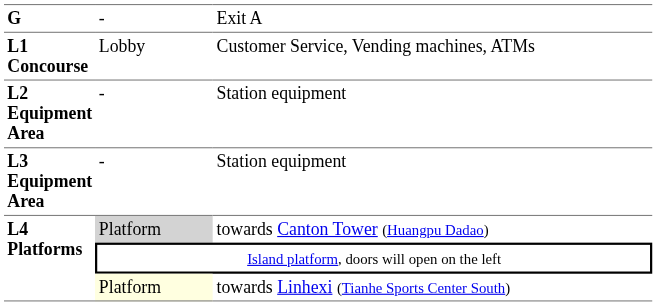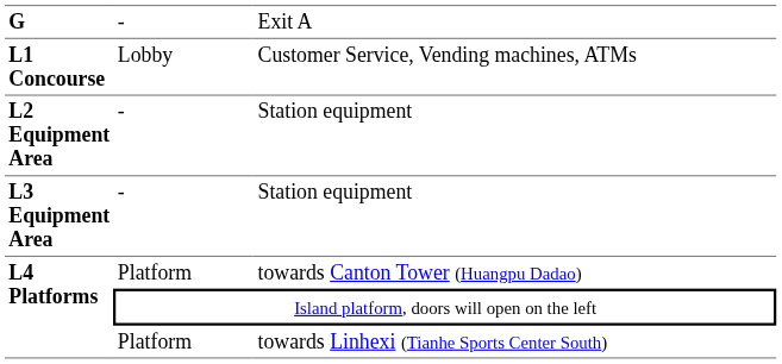towards Canton Tower (Huangpu Dadao) | column 2: lightgrey background -> no background
towards Linhexi (Tianhe Sports Center South) | column 2: lightyellow background -> no background
